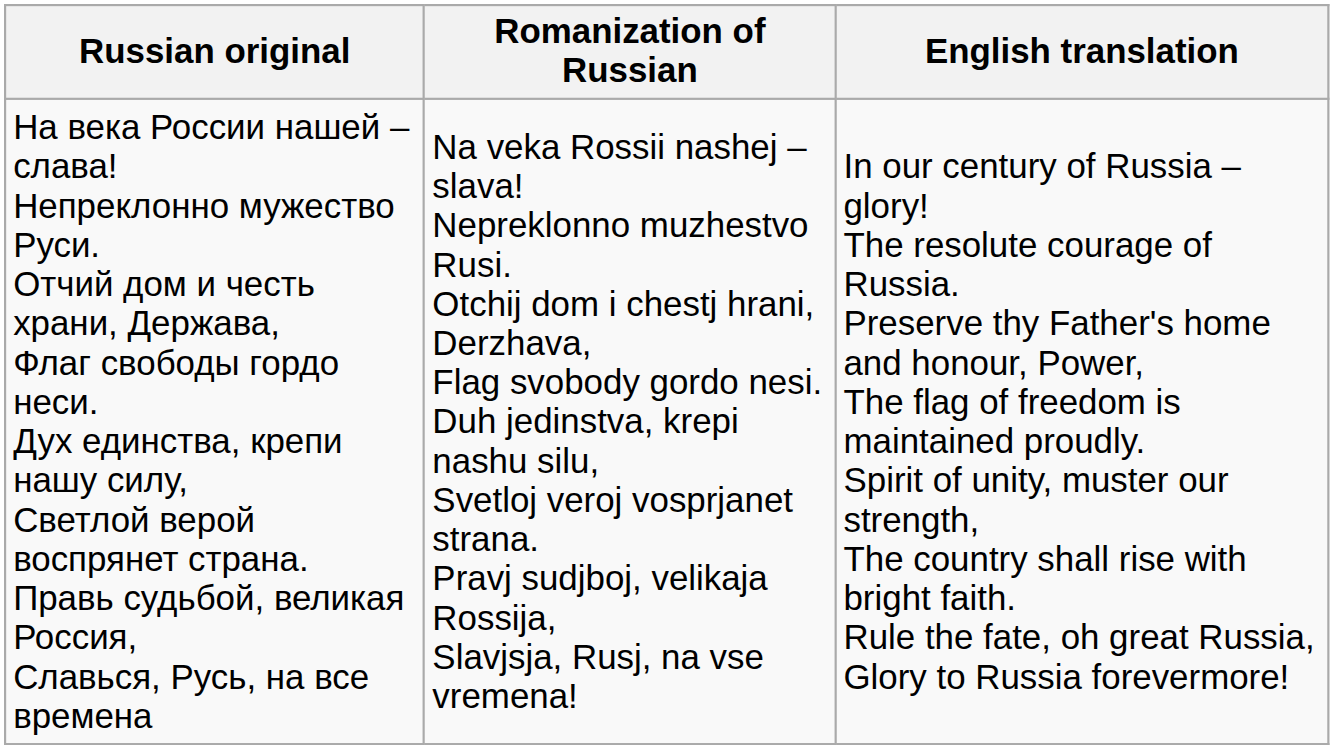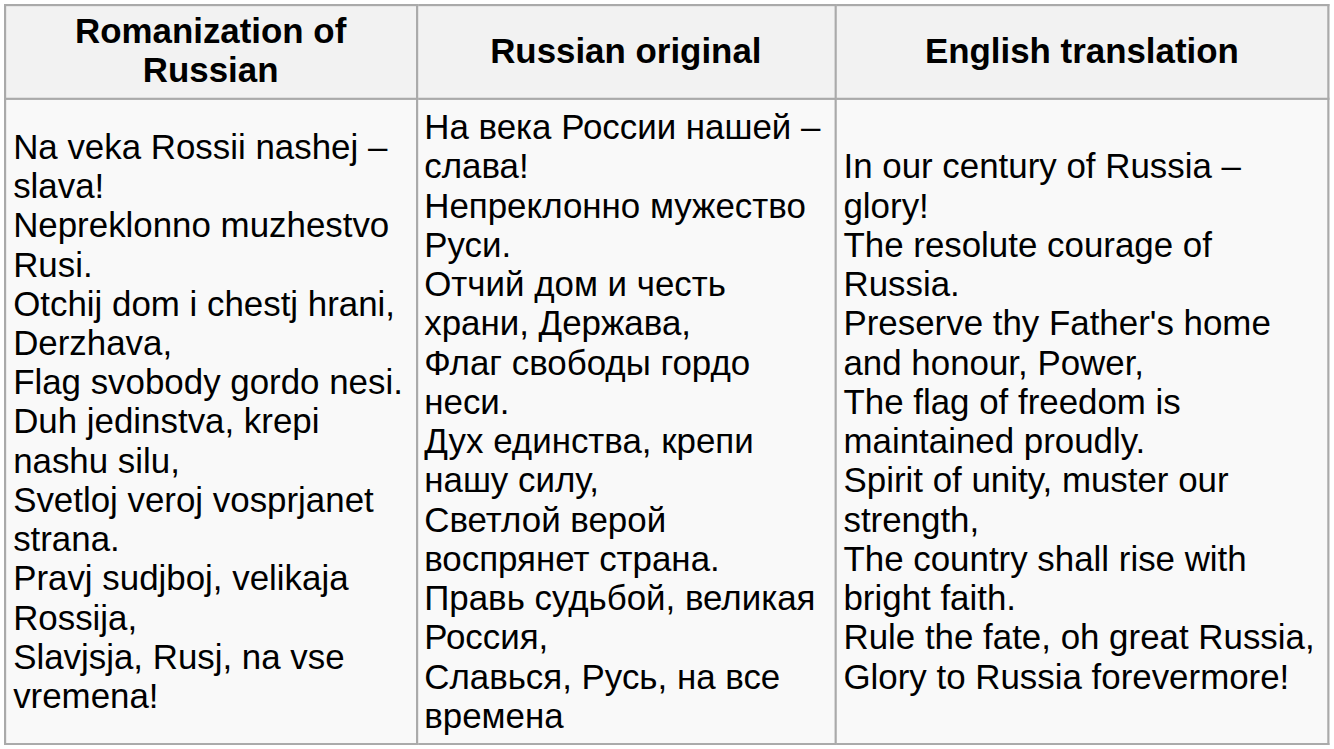columns swapped: Russian original <-> Romanization of Russian
